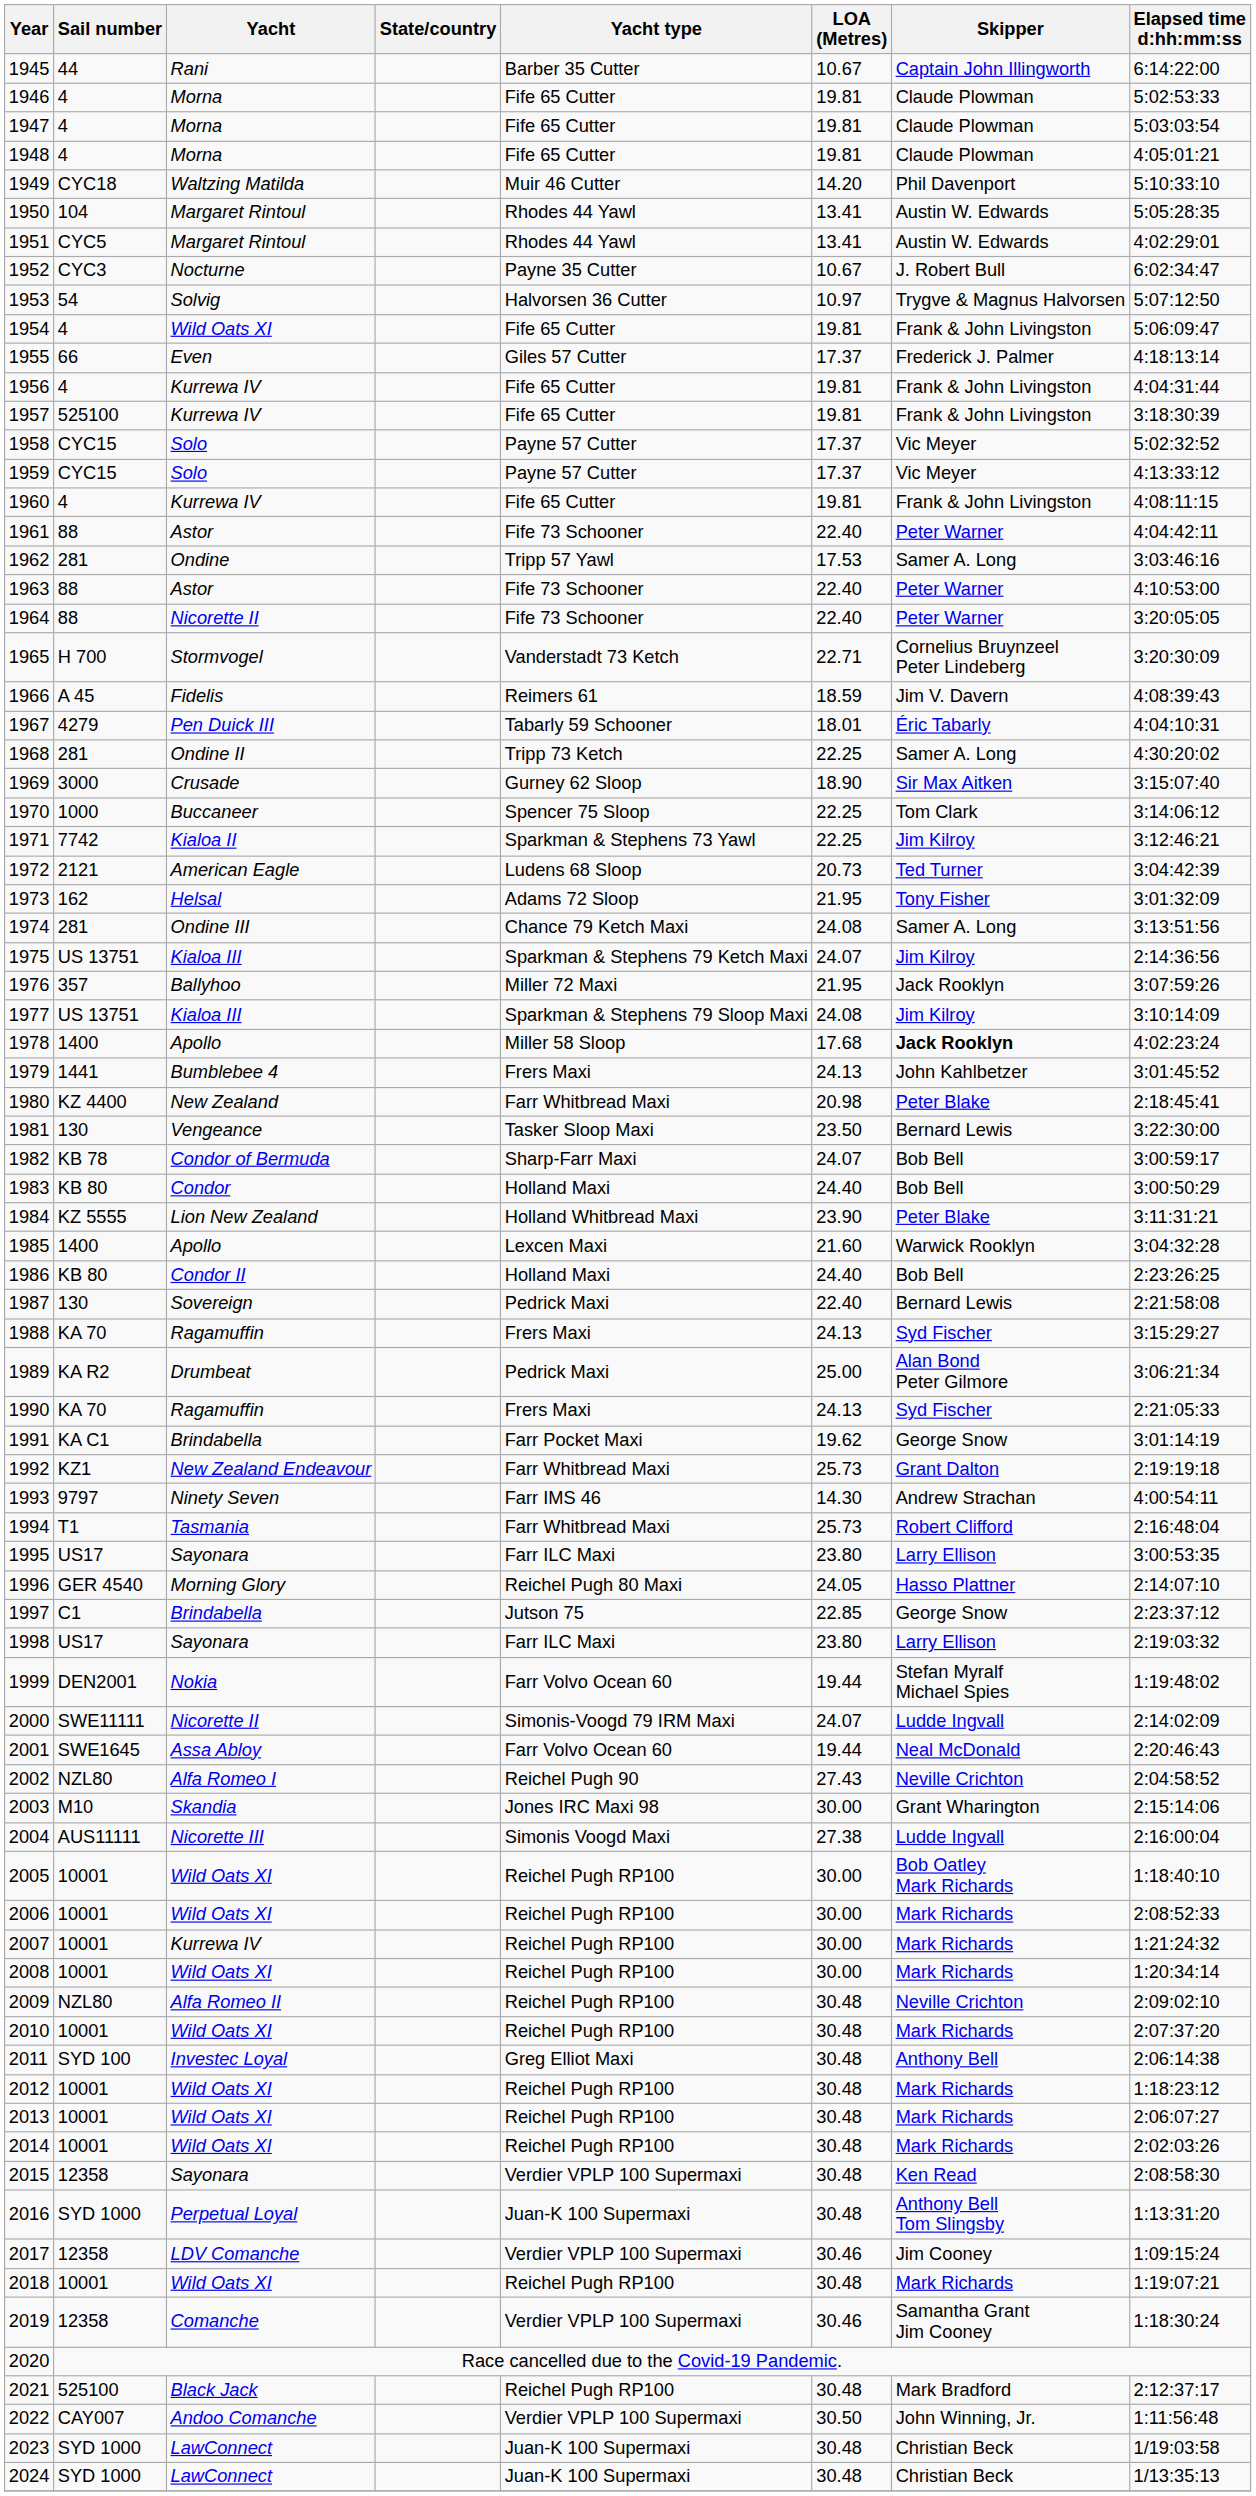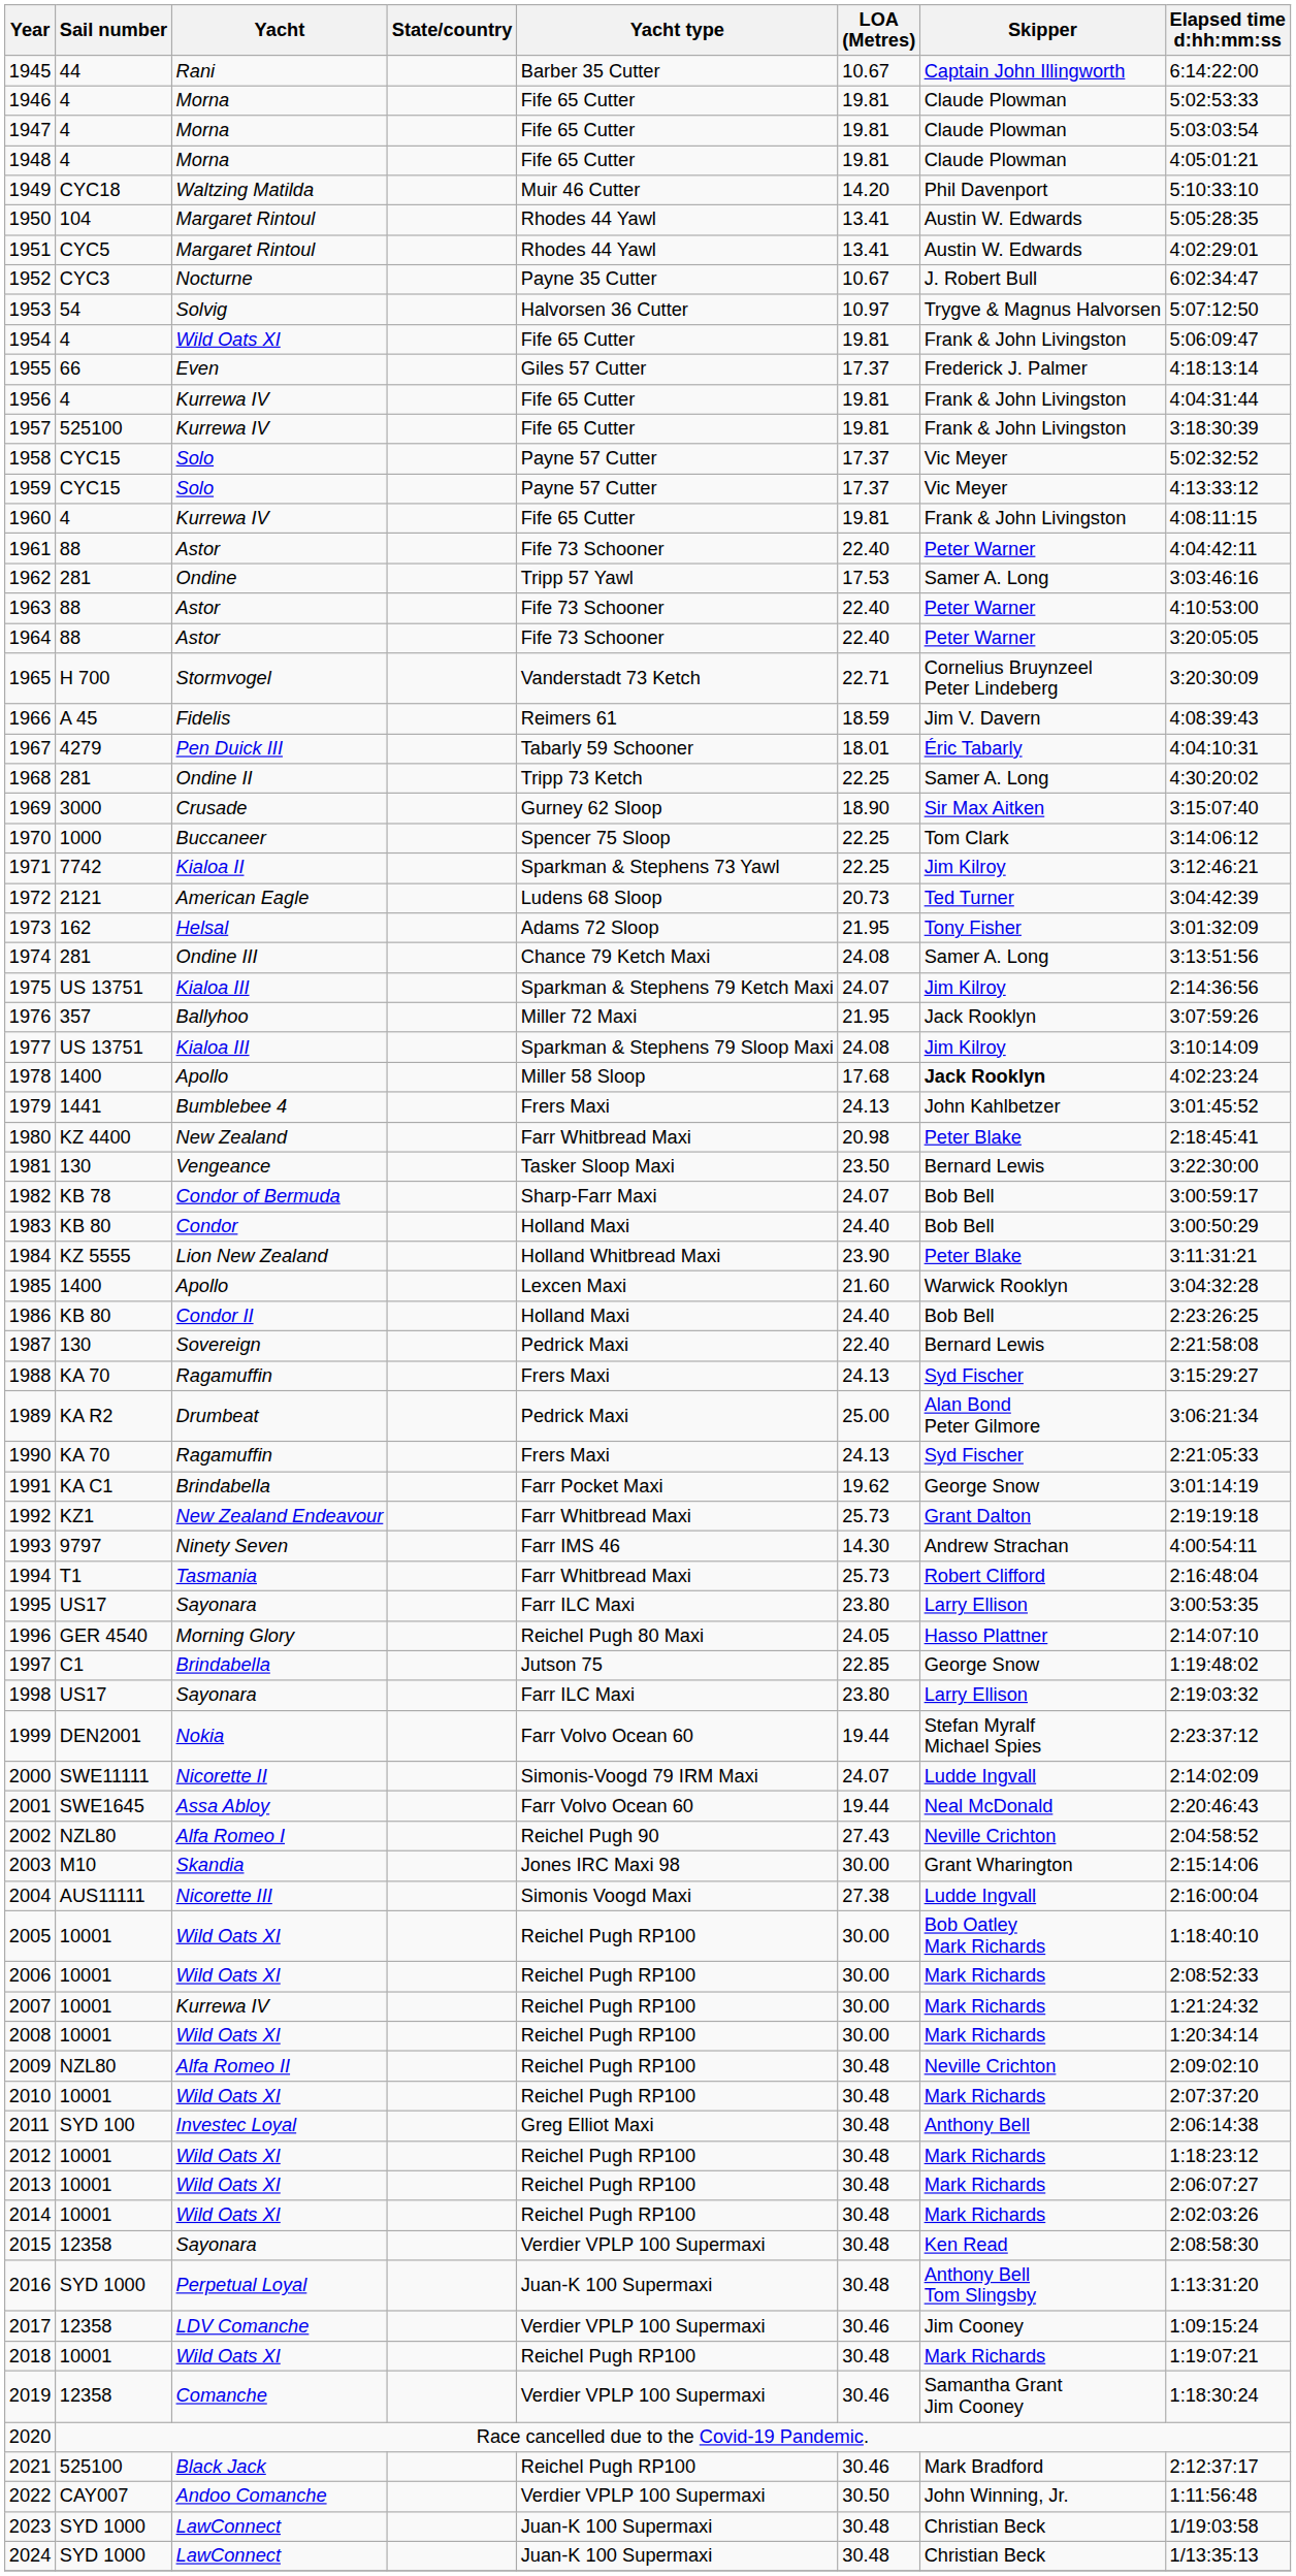1964 | Yacht: Nicorette II -> Astor
1997 | Elapsed time d:hh:mm:ss: 2:23:37:12 -> 1:19:48:02
1999 | Elapsed time d:hh:mm:ss: 1:19:48:02 -> 2:23:37:12
2021 | LOA (Metres): 30.48 -> 30.46
